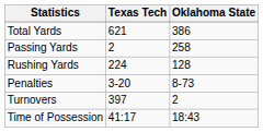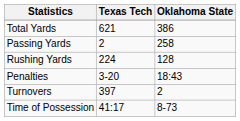Penalties | Oklahoma State: 8-73 -> 18:43
Time of Possession | Oklahoma State: 18:43 -> 8-73
